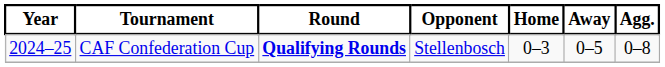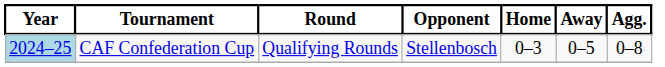CAF Confederation Cup | Year: no background -> lightblue background
CAF Confederation Cup | Round: bold -> normal
